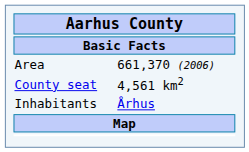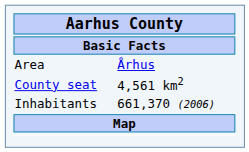row 3 | column 2: 661,370 (2006) -> Århus
row 5 | column 2: Århus -> 661,370 (2006)
